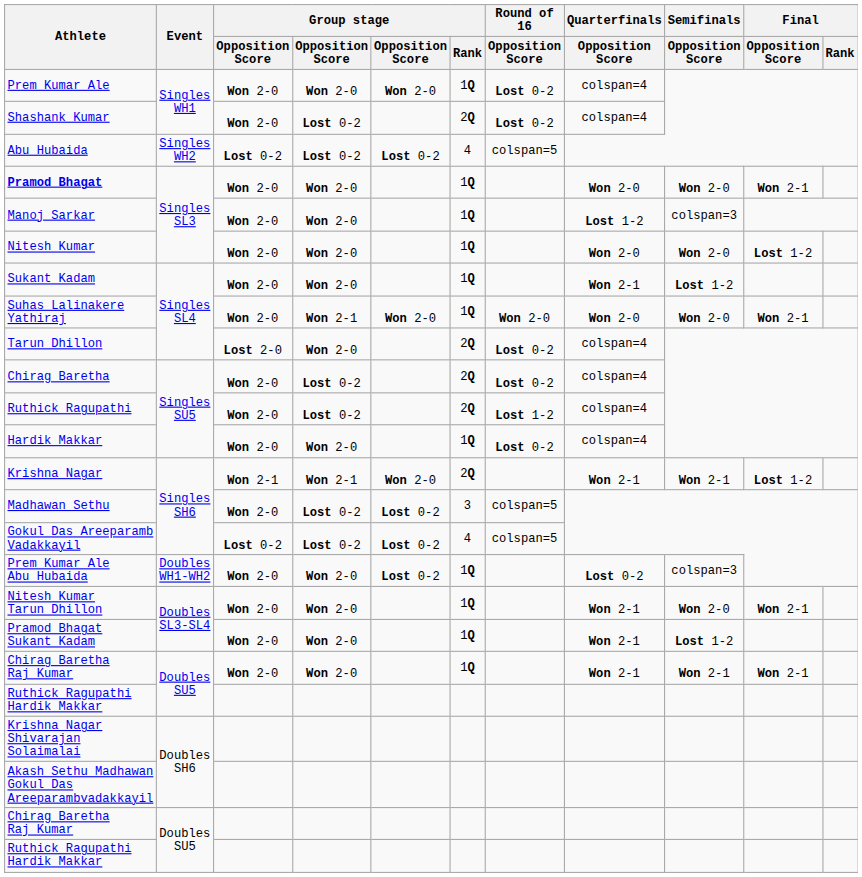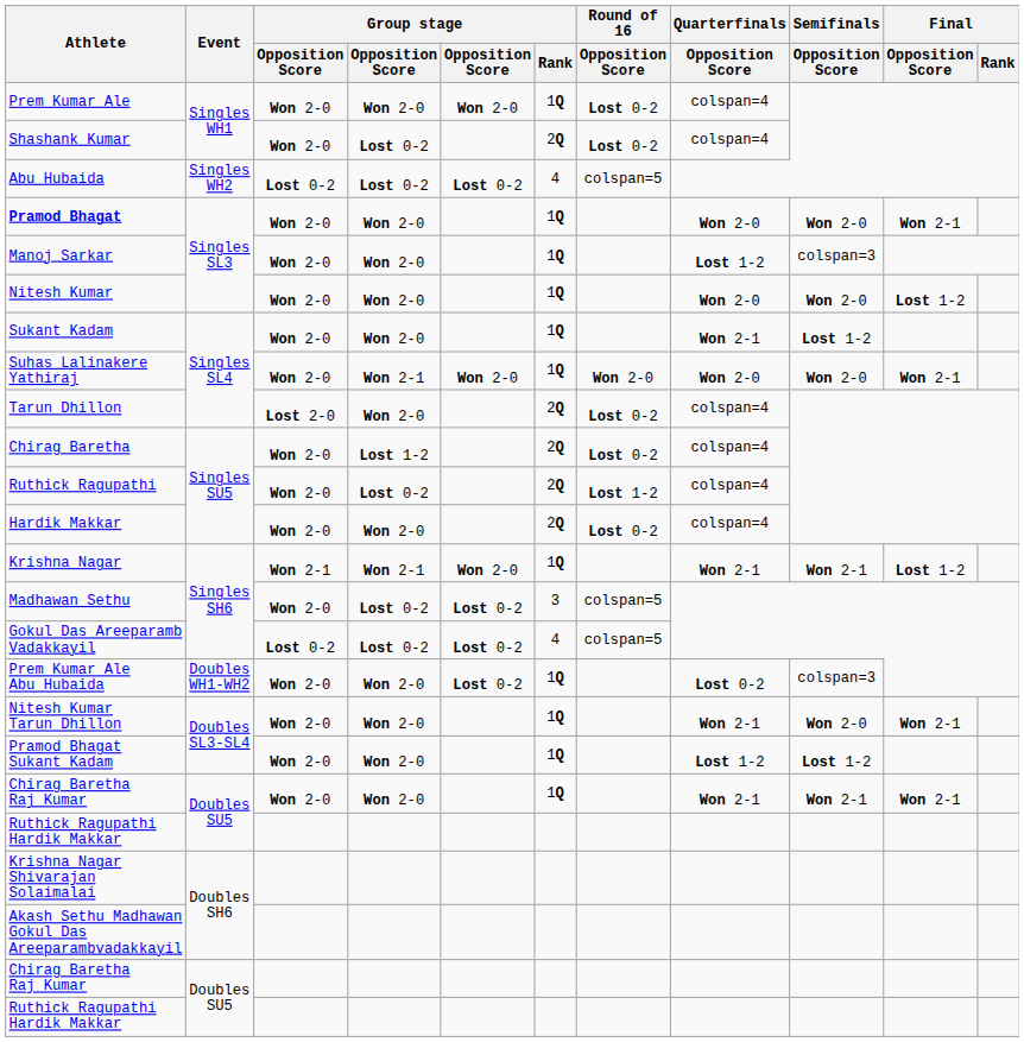Chirag Baretha | column 4: Lost 0-2 -> Lost 1-2
Hardik Makkar | Group stage / Rank: 1Q -> 2Q
Krishna Nagar | Group stage / Rank: 2Q -> 1Q
Pramod Bhagat Sukant Kadam | Quarterfinals / Opposition Score: Won 2-1 -> Lost 1-2
